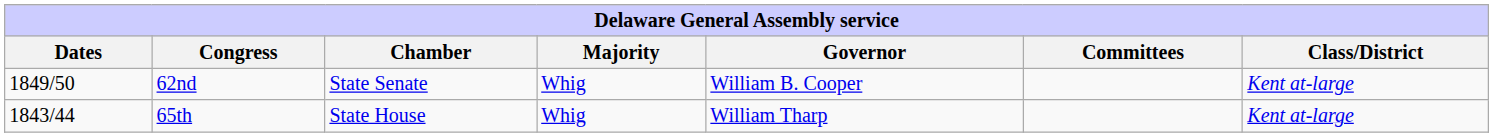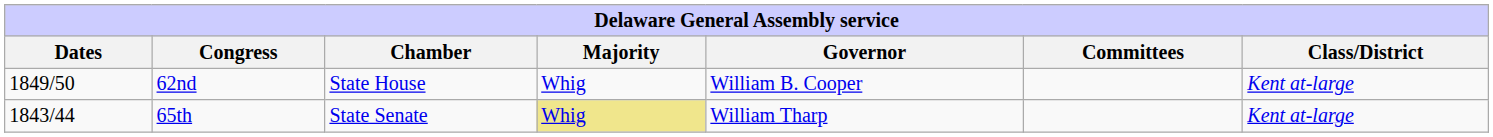62nd | Chamber: State Senate -> State House
65th | Chamber: State House -> State Senate
65th | Majority: no background -> khaki background
